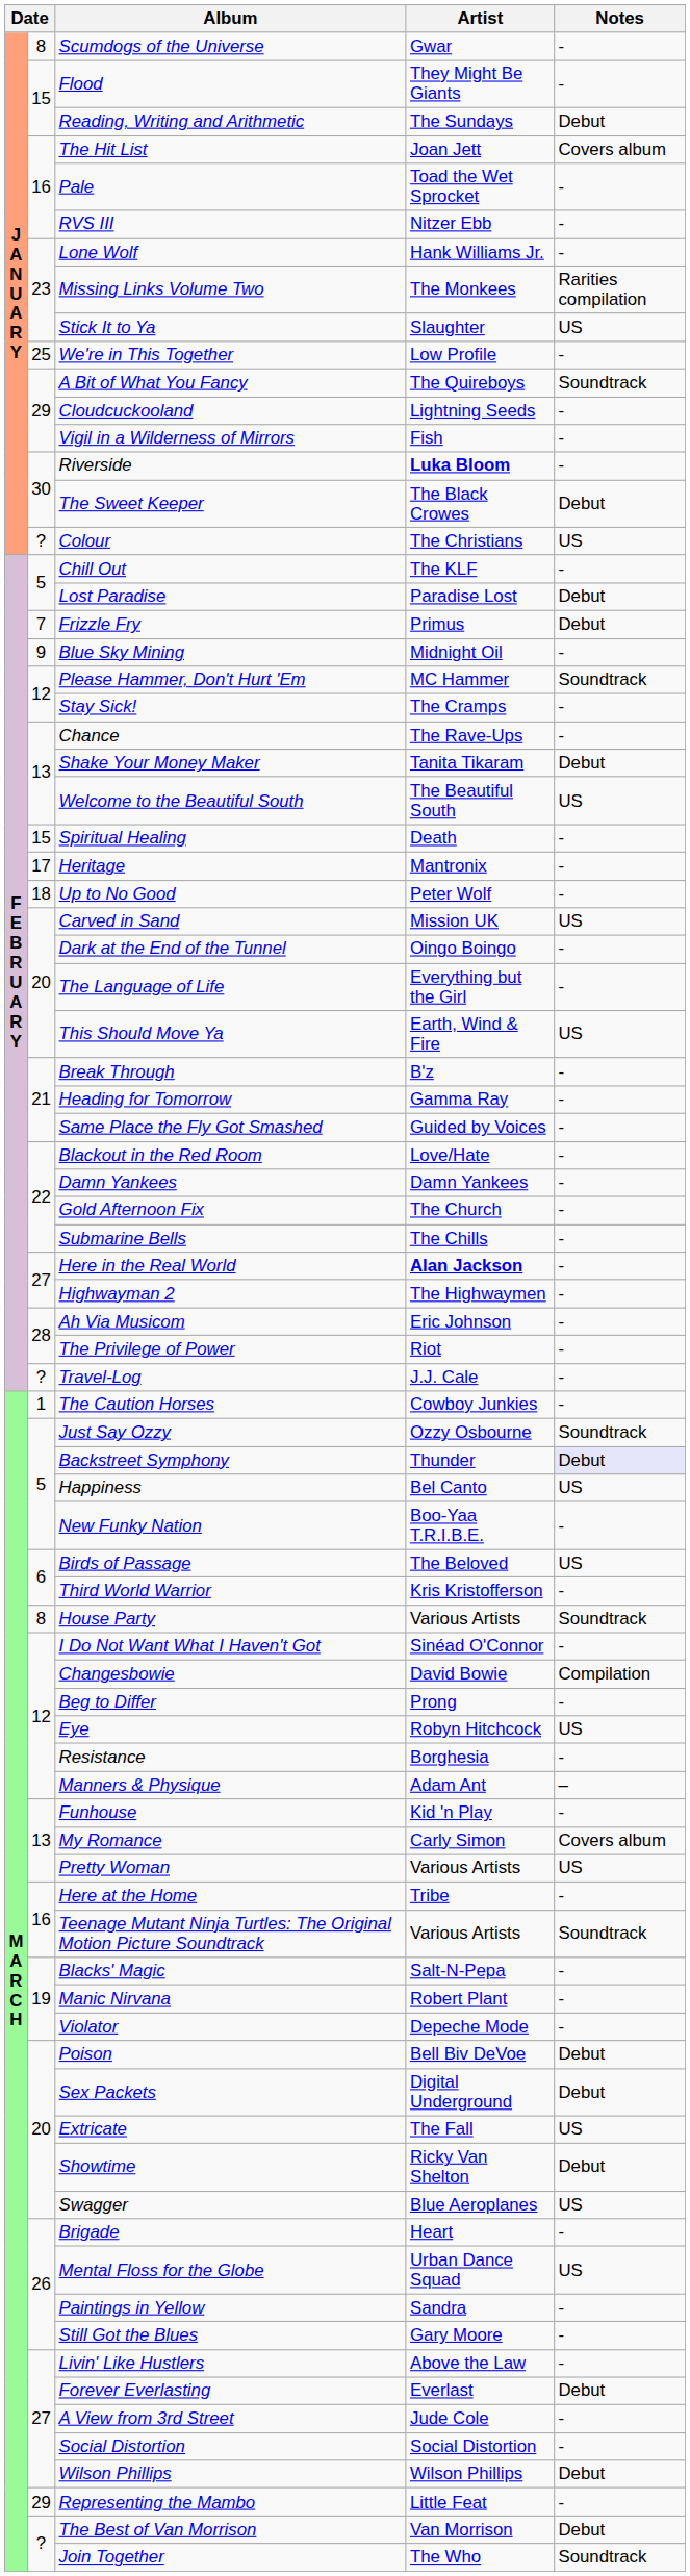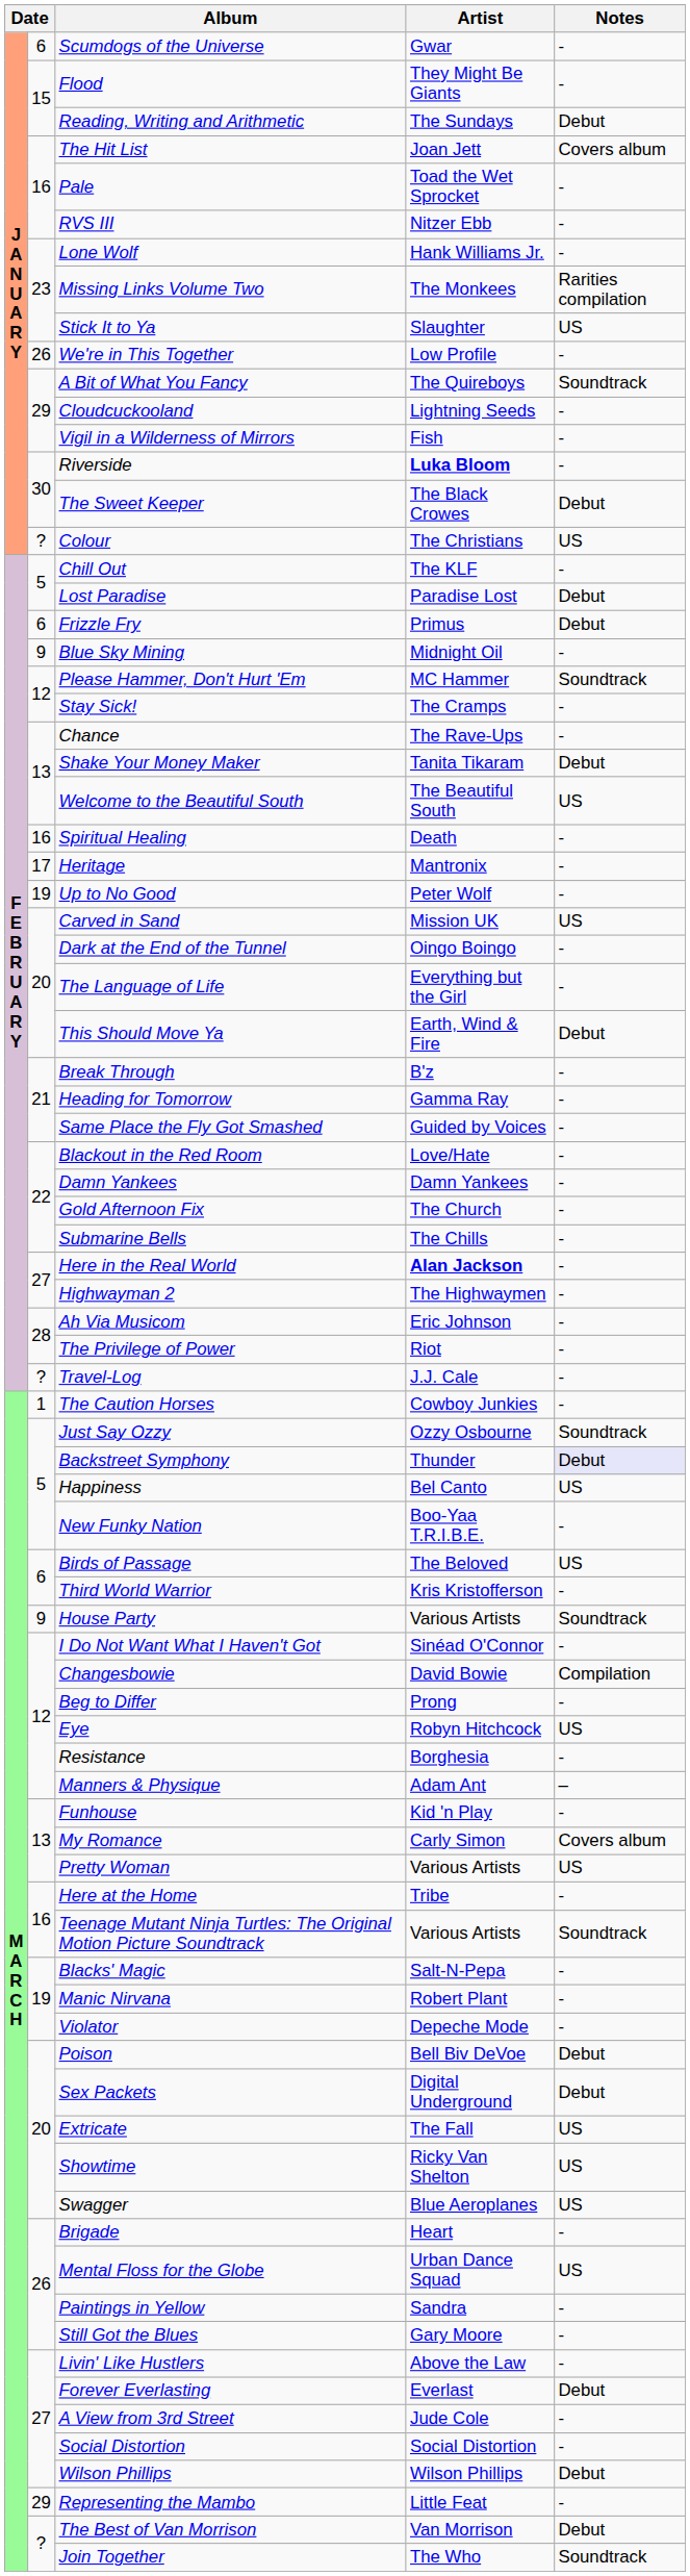Scumdogs of the Universe | column 2: 8 -> 6
We're in This Together | column 2: 25 -> 26
Frizzle Fry | column 2: 7 -> 6
Spiritual Healing | column 2: 15 -> 16
Up to No Good | column 2: 18 -> 19
This Should Move Ya | Notes: US -> Debut
House Party | column 2: 8 -> 9
Showtime | Notes: Debut -> US
